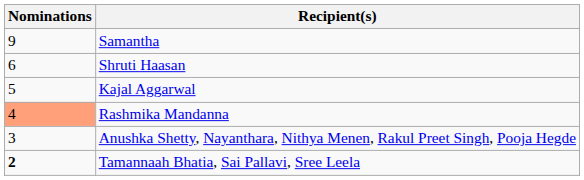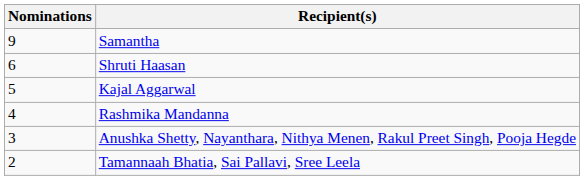Rashmika Mandanna | Nominations: lightsalmon background -> no background
Tamannaah Bhatia, Sai Pallavi, Sree Leela | Nominations: bold -> normal
